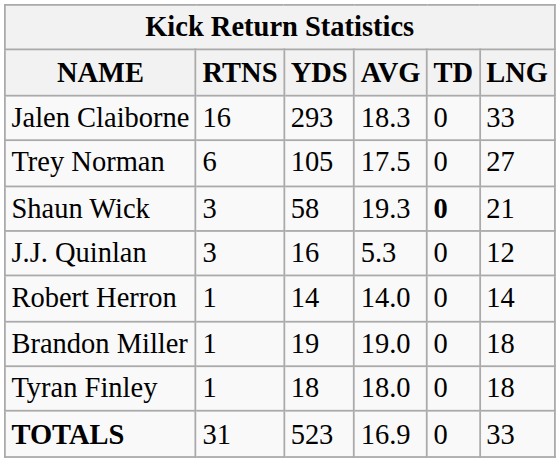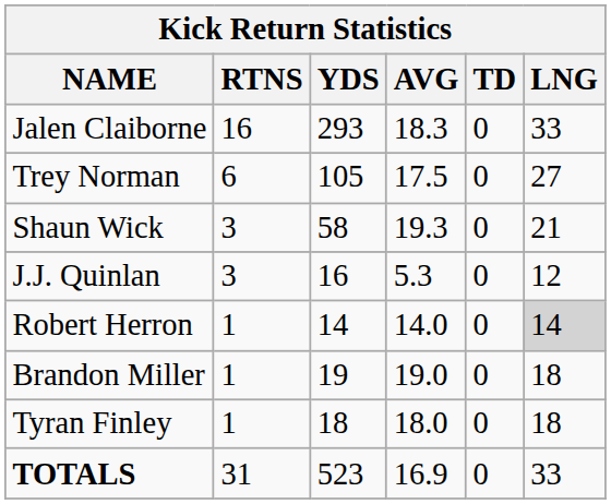Shaun Wick | TD: bold -> normal
Robert Herron | LNG: no background -> lightgrey background
